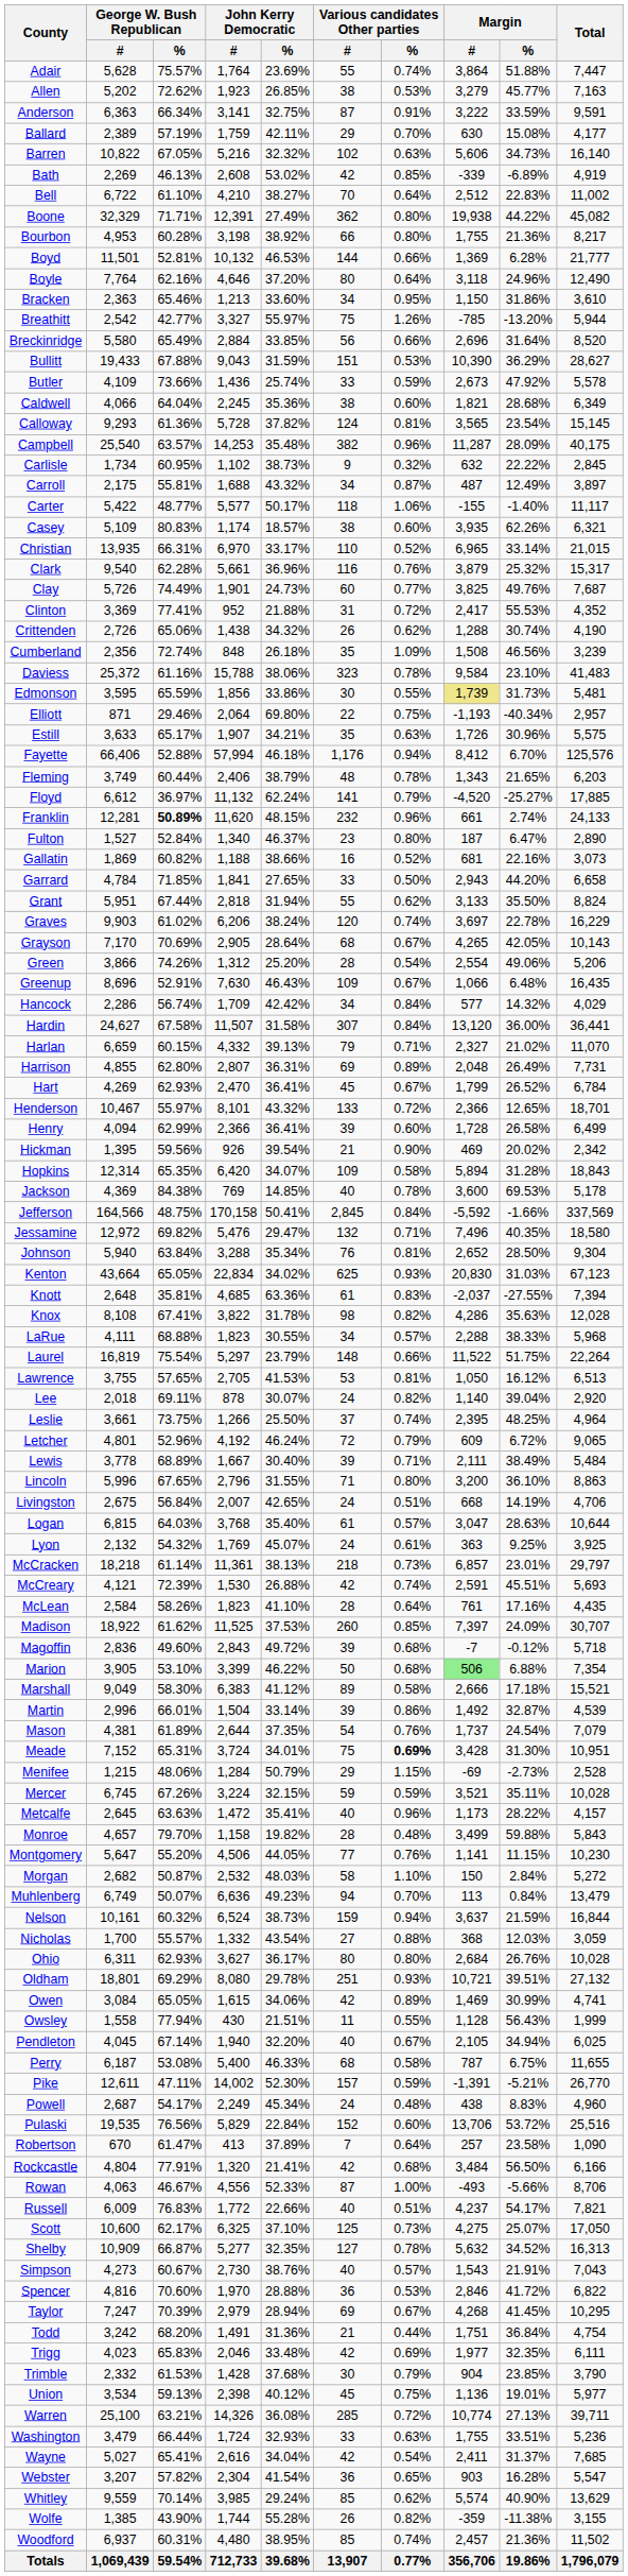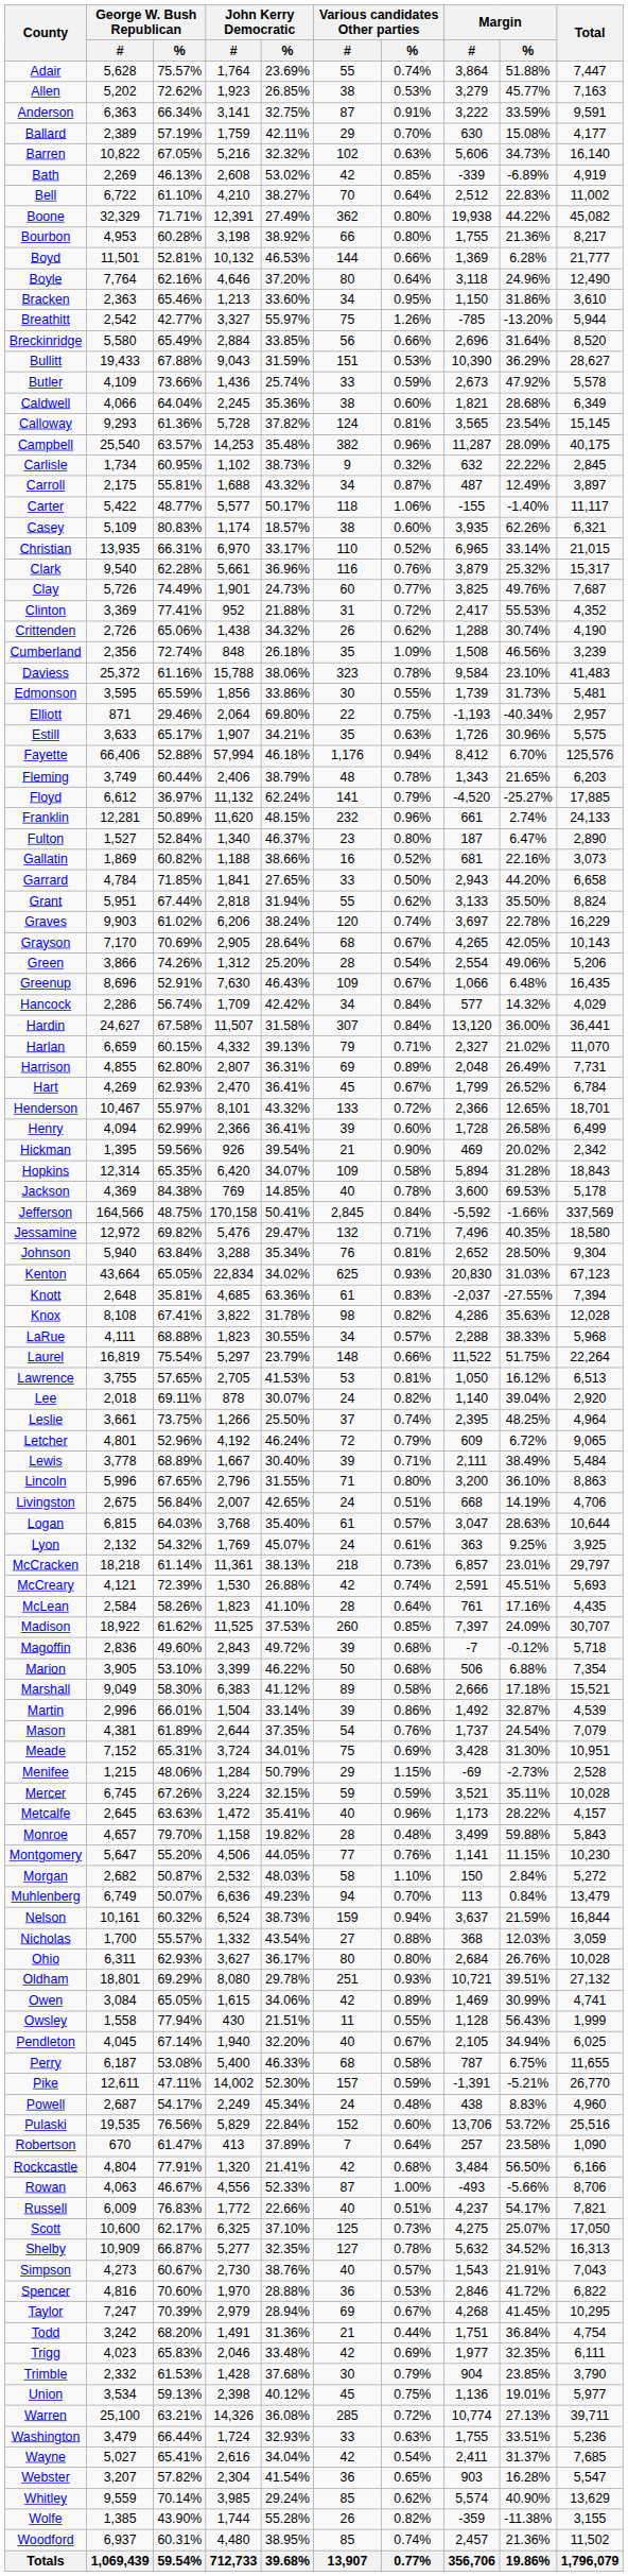Edmonson | Margin / #: khaki background -> no background
Franklin | George W. Bush Republican / %: bold -> normal
Marion | Margin / #: lightgreen background -> no background
Meade | Various candidates Other parties / %: bold -> normal
